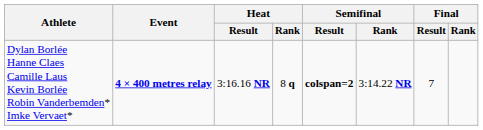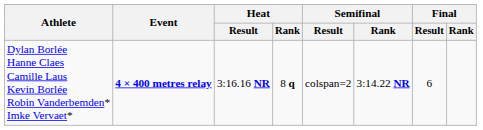row 3 | Semifinal / Result: bold -> normal
row 3 | Final / Result: 7 -> 6
